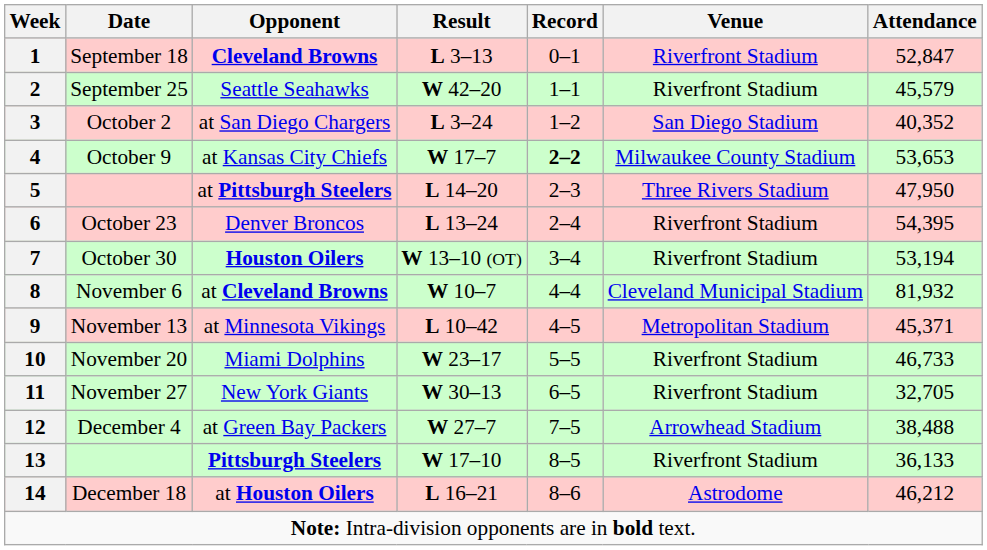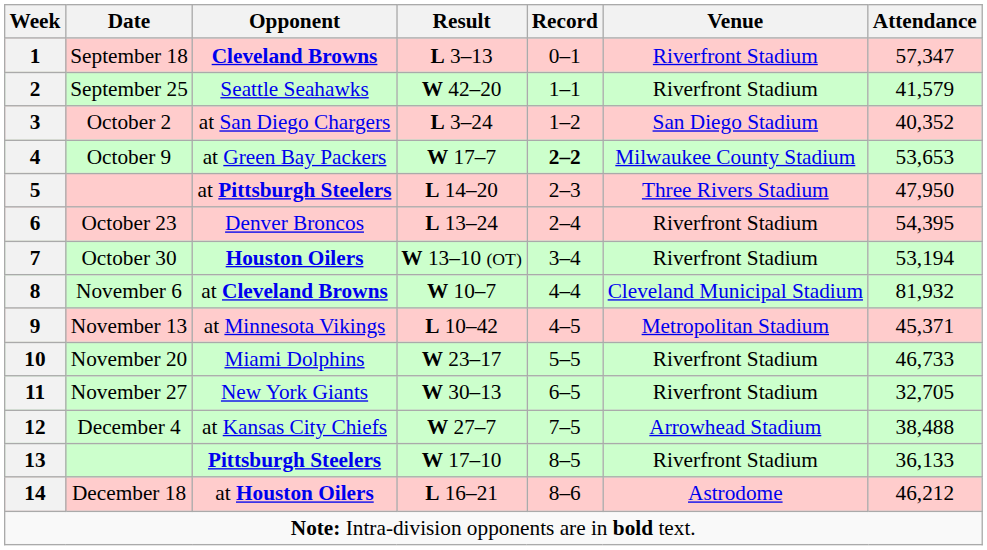1 | Attendance: 52,847 -> 57,347
2 | Attendance: 45,579 -> 41,579
4 | Opponent: at Kansas City Chiefs -> at Green Bay Packers
12 | Opponent: at Green Bay Packers -> at Kansas City Chiefs
